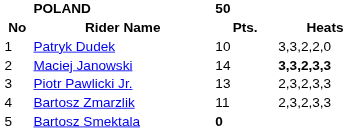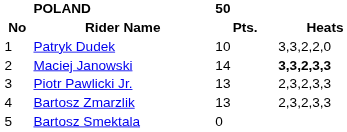Bartosz Zmarzlik | 50 / Pts.: 11 -> 13
Bartosz Smektala | 50 / Pts.: bold -> normal
